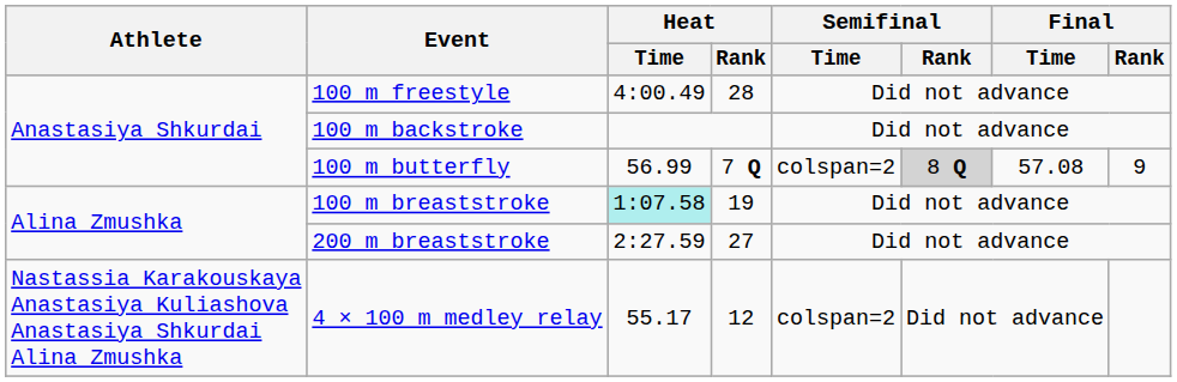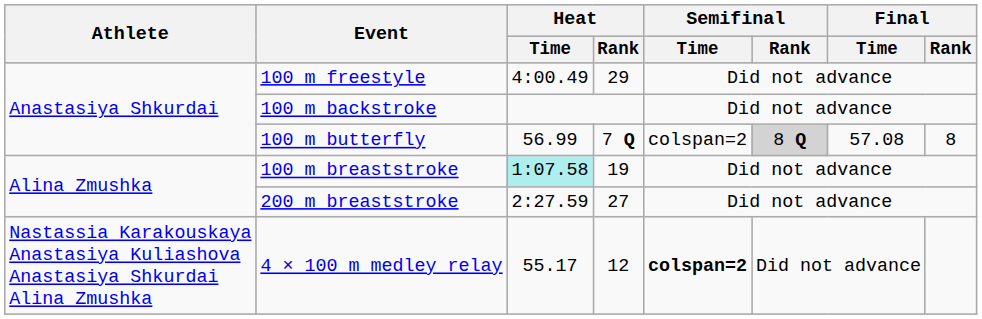100 m freestyle | Heat / Rank: 28 -> 29
100 m butterfly | Final / Rank: 9 -> 8
4 × 100 m medley relay | Semifinal / Time: normal -> bold
